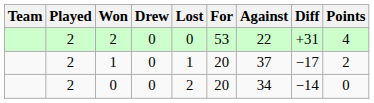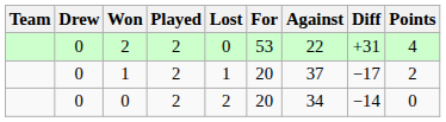columns swapped: Played <-> Drew
